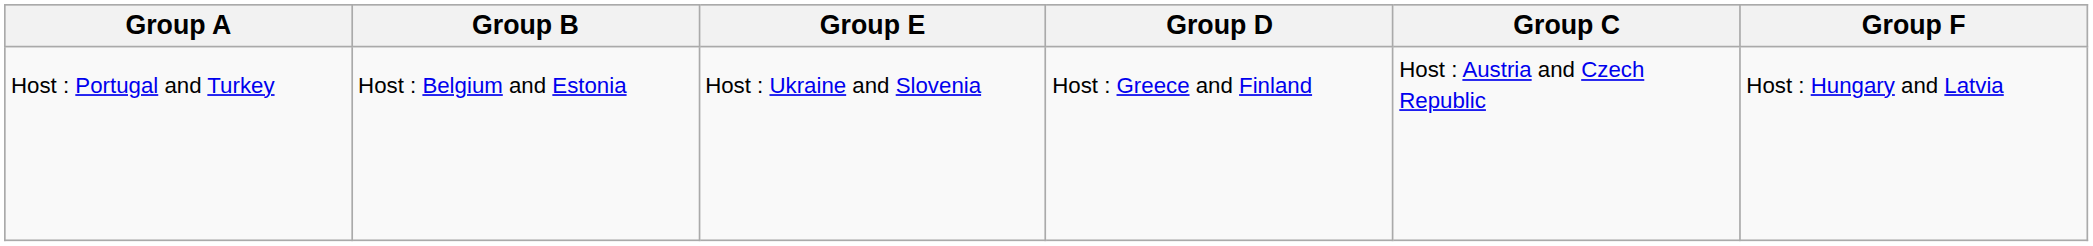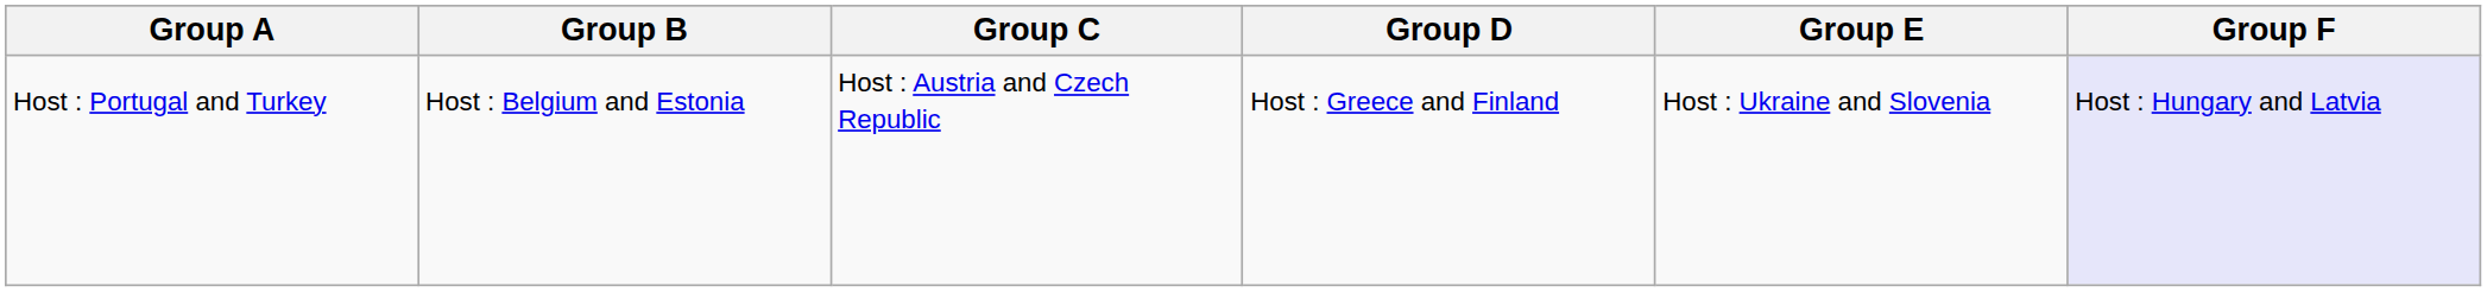columns swapped: Group C <-> Group E
Host : Portugal and Turkey | Group F: no background -> lavender background
